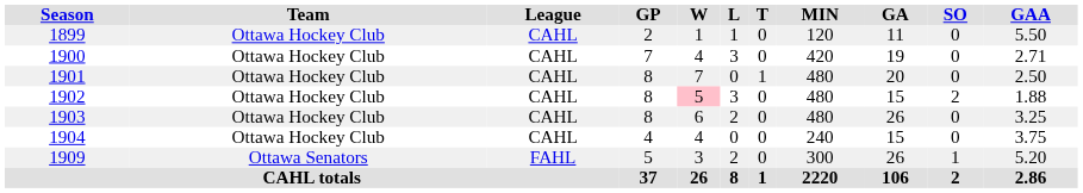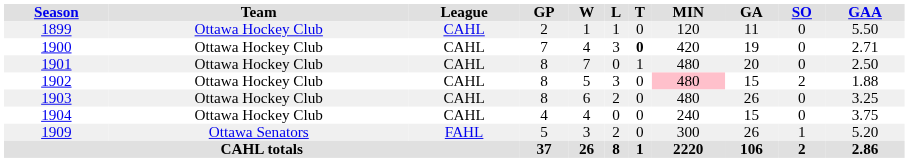1900 | T: normal -> bold
1902 | W: pink background -> no background
1902 | MIN: no background -> pink background
